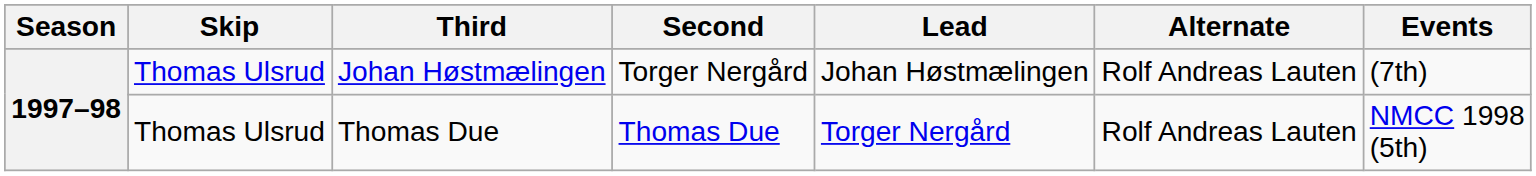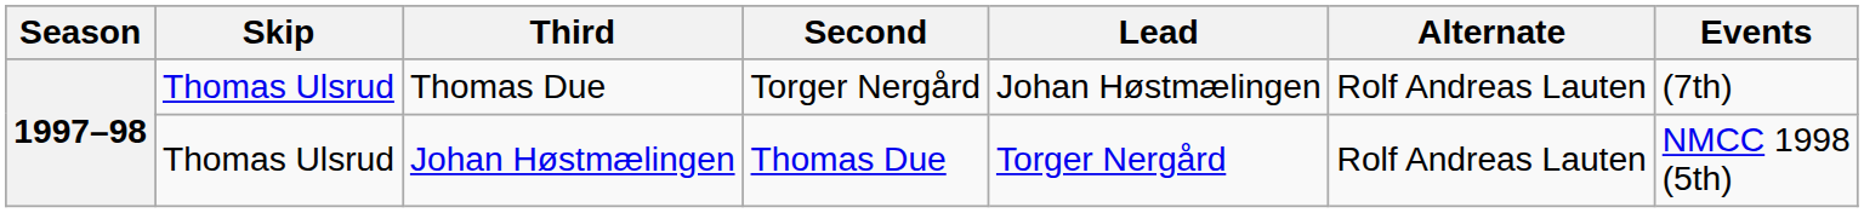row 2 | Third: Johan Høstmælingen -> Thomas Due
row 3 | Third: Thomas Due -> Johan Høstmælingen
